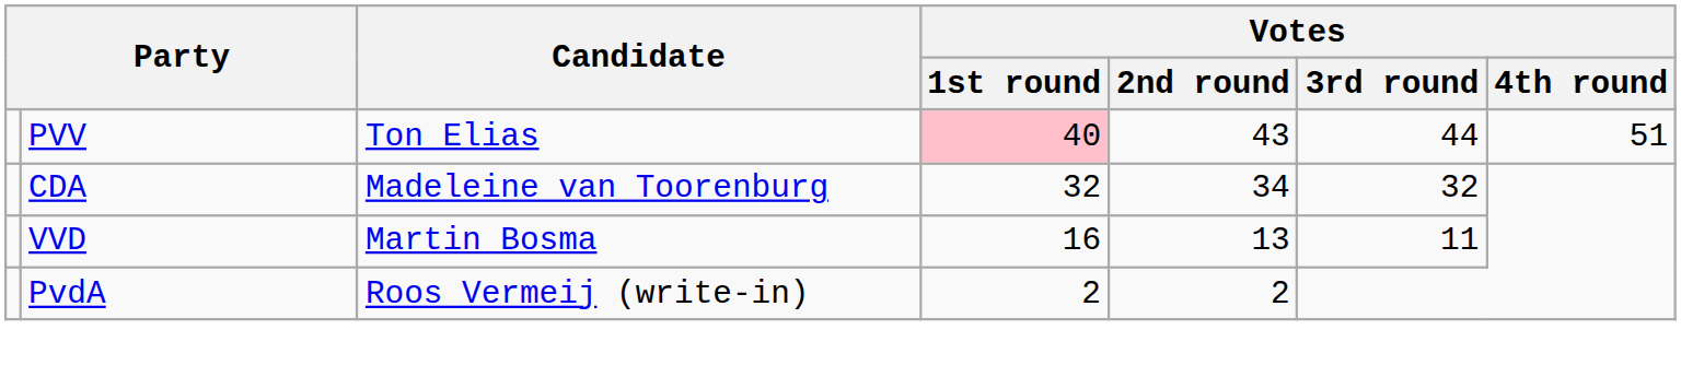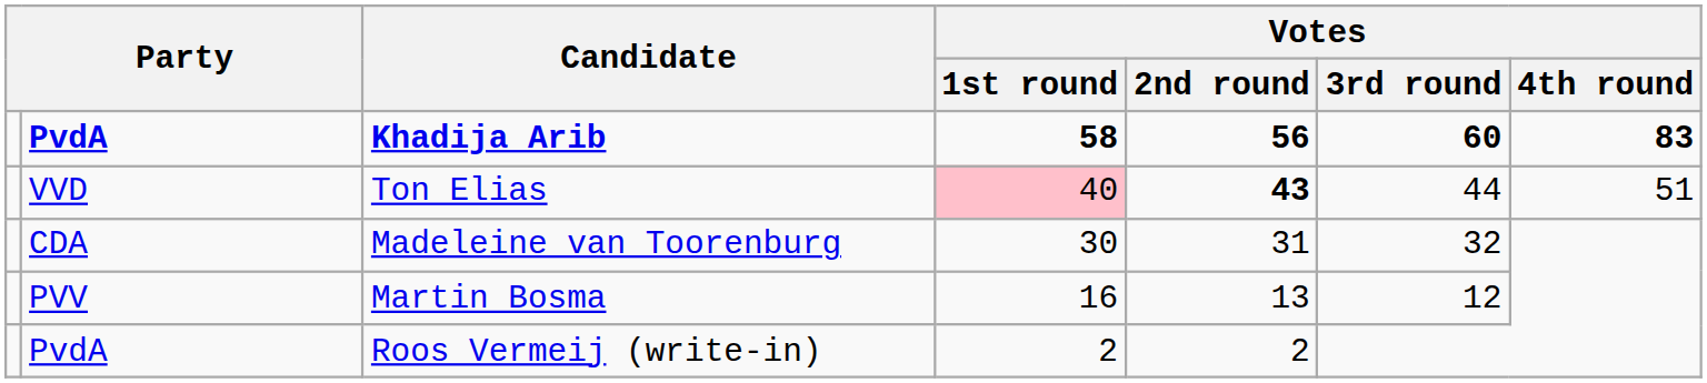+ row: PvdA | Khadija Arib | 58 | 56 | 60 | 83
Ton Elias | column 2: PVV -> VVD
Ton Elias | Votes / 2nd round: normal -> bold
Madeleine van Toorenburg | Votes / 1st round: 32 -> 30
Madeleine van Toorenburg | Votes / 2nd round: 34 -> 31
Martin Bosma | column 2: VVD -> PVV
Martin Bosma | Votes / 3rd round: 11 -> 12
